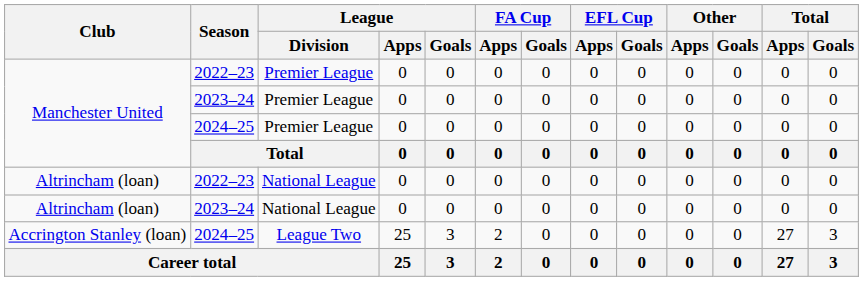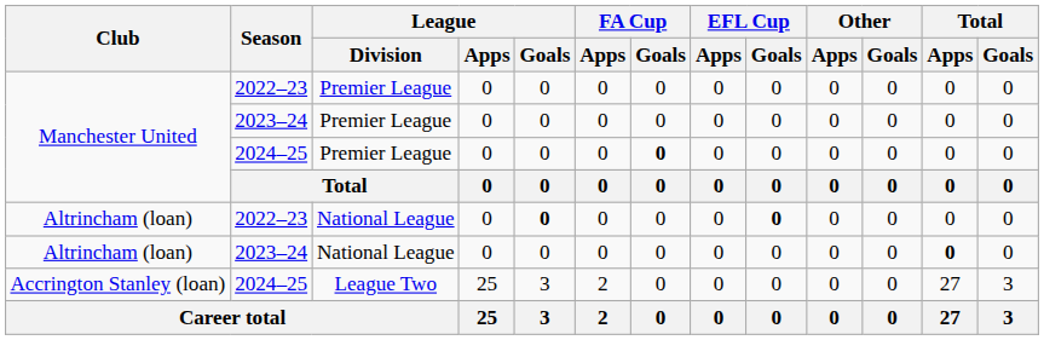Manchester United / 2024–25 | FA Cup / Goals: normal -> bold
Altrincham (loan) / 2022–23 | League / Goals: normal -> bold
Altrincham (loan) / 2022–23 | EFL Cup / Goals: normal -> bold
Altrincham (loan) / 2023–24 | Total / Apps: normal -> bold
